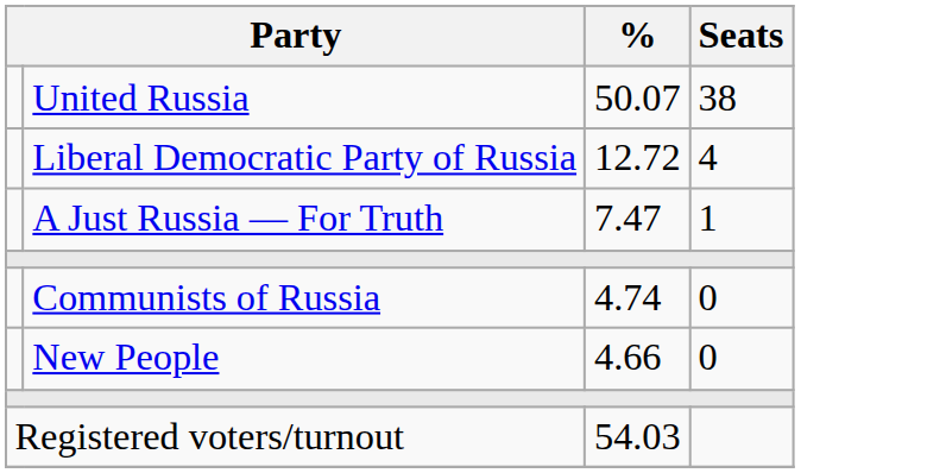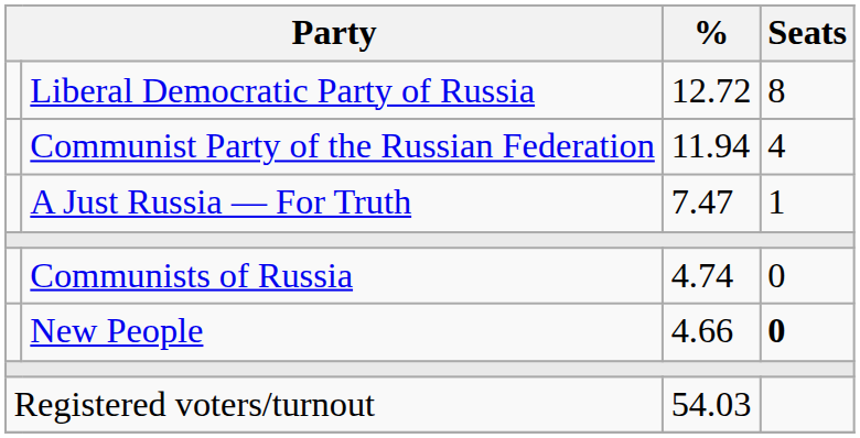- row: United Russia | 50.07 | 38
Liberal Democratic Party of Russia | Seats: 4 -> 8
+ row: Communist Party of the Russian Federation | 11.94 | 4
New People | Seats: normal -> bold
